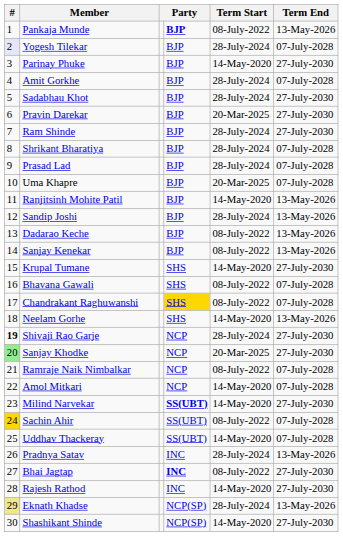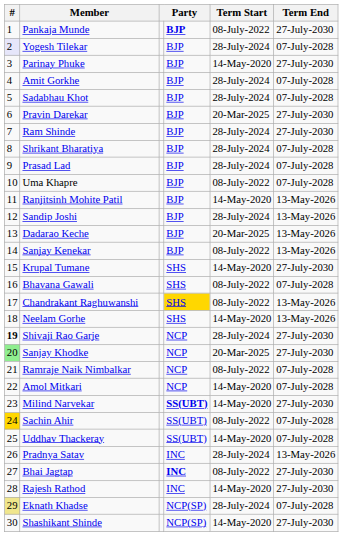Pankaja Munde | Term End: 13-May-2026 -> 27-July-2030
Sadabhau Khot | Term End: 27-July-2030 -> 07-July-2028
Uma Khapre | Term Start: 20-Mar-2025 -> 08-July-2022
Dadarao Keche | Term Start: 08-July-2022 -> 20-Mar-2025
Chandrakant Raghuwanshi | Term End: 07-July-2028 -> 13-May-2026
Eknath Khadse | Term End: 13-May-2026 -> 07-July-2028
